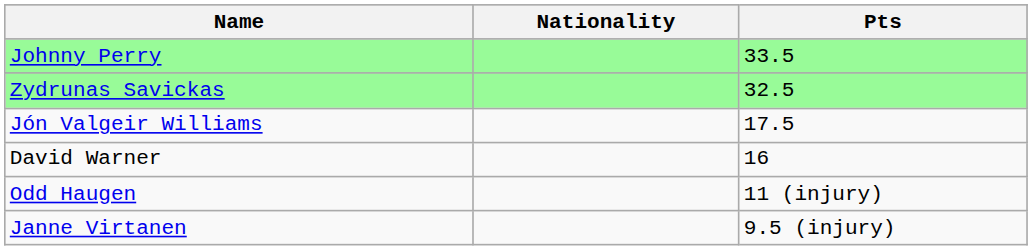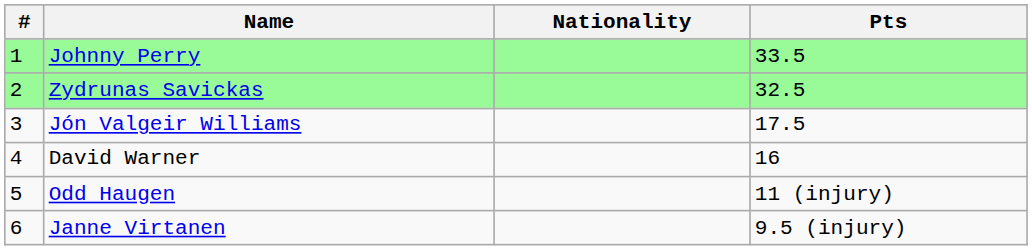+ column: # | 1 | 2 | 3 | 4 | 5 | 6
